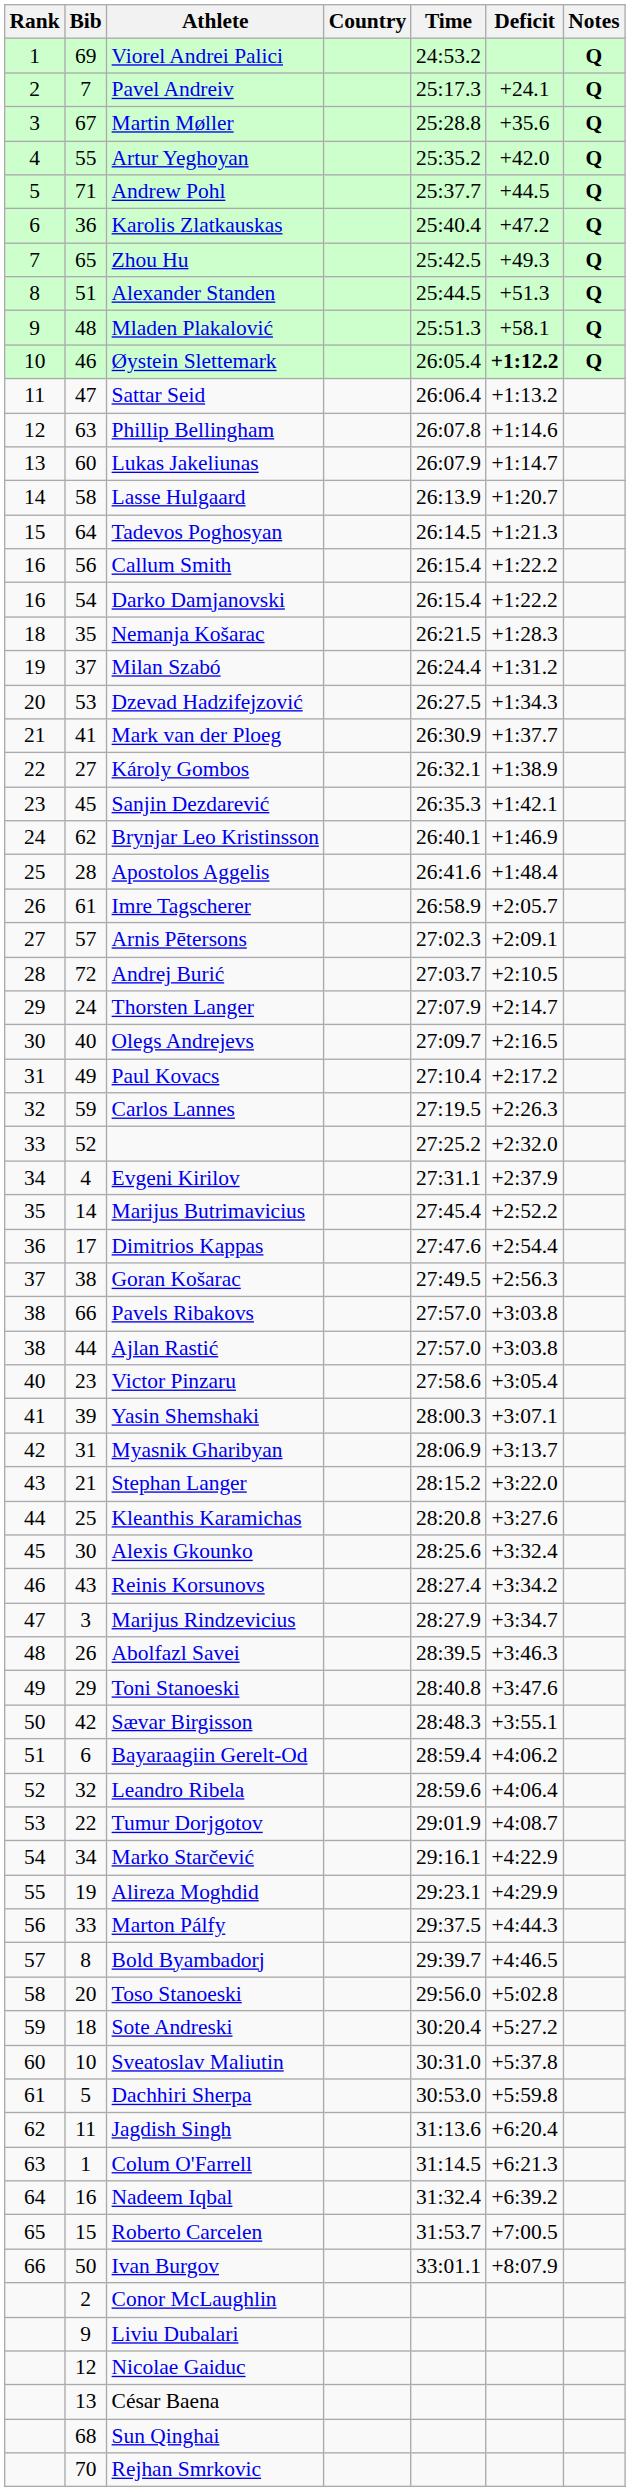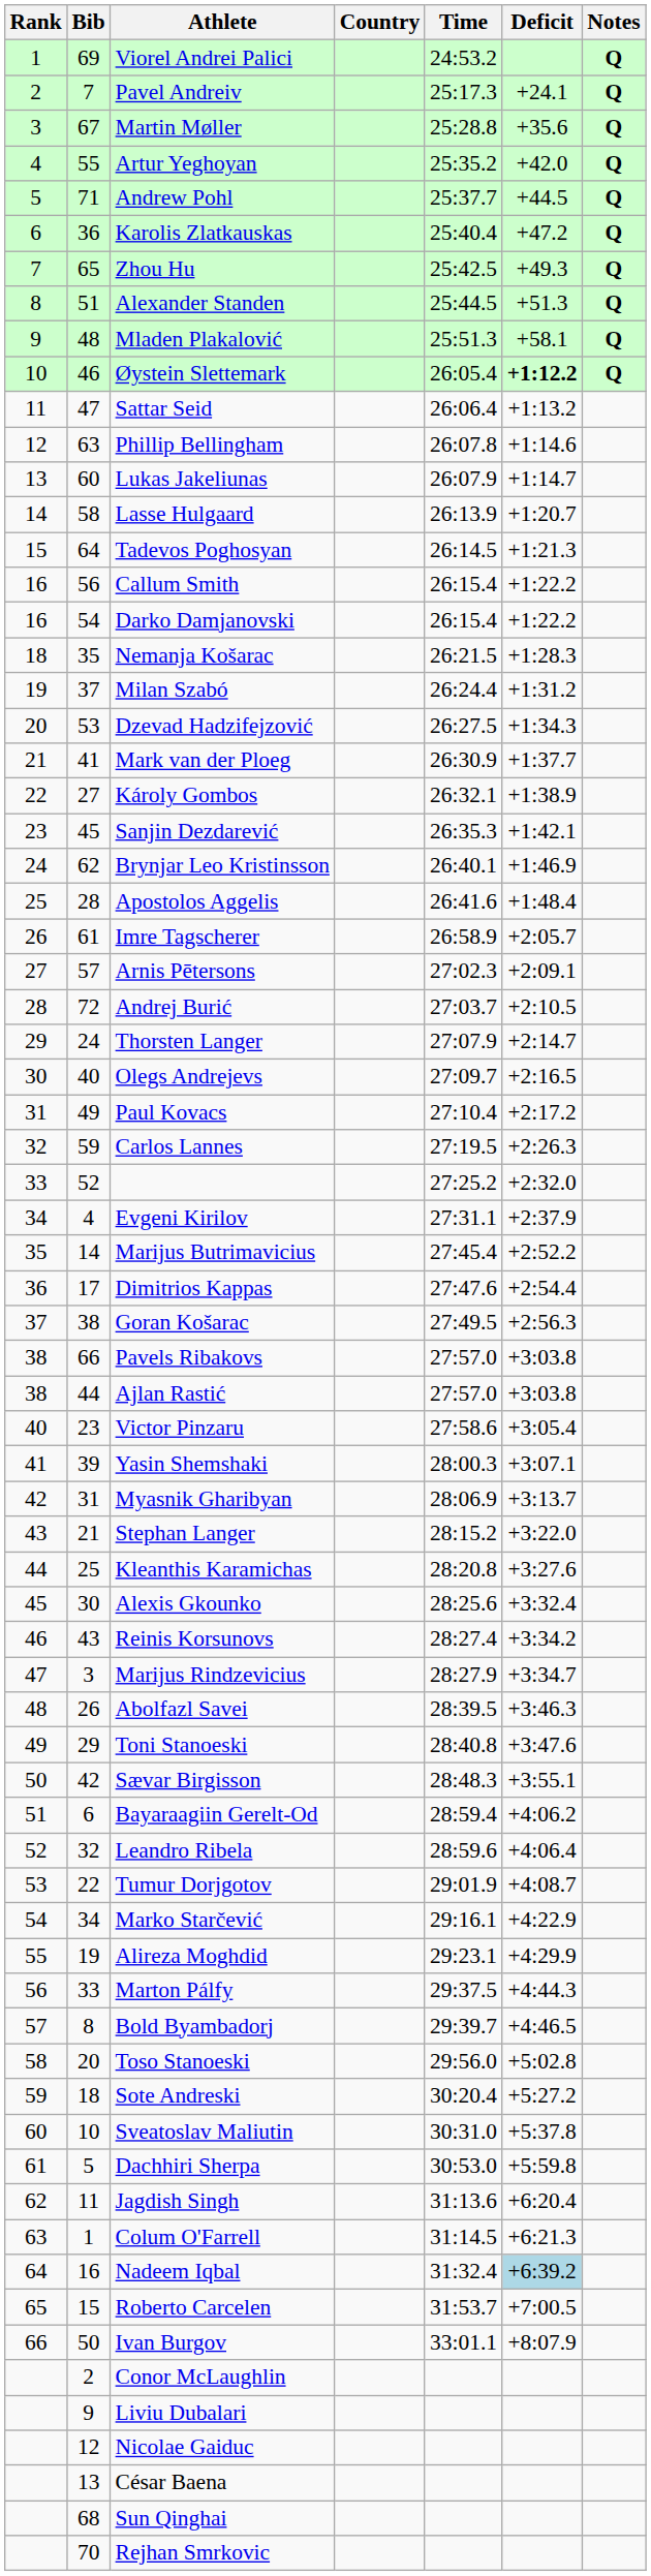Nadeem Iqbal | Deficit: no background -> lightblue background
